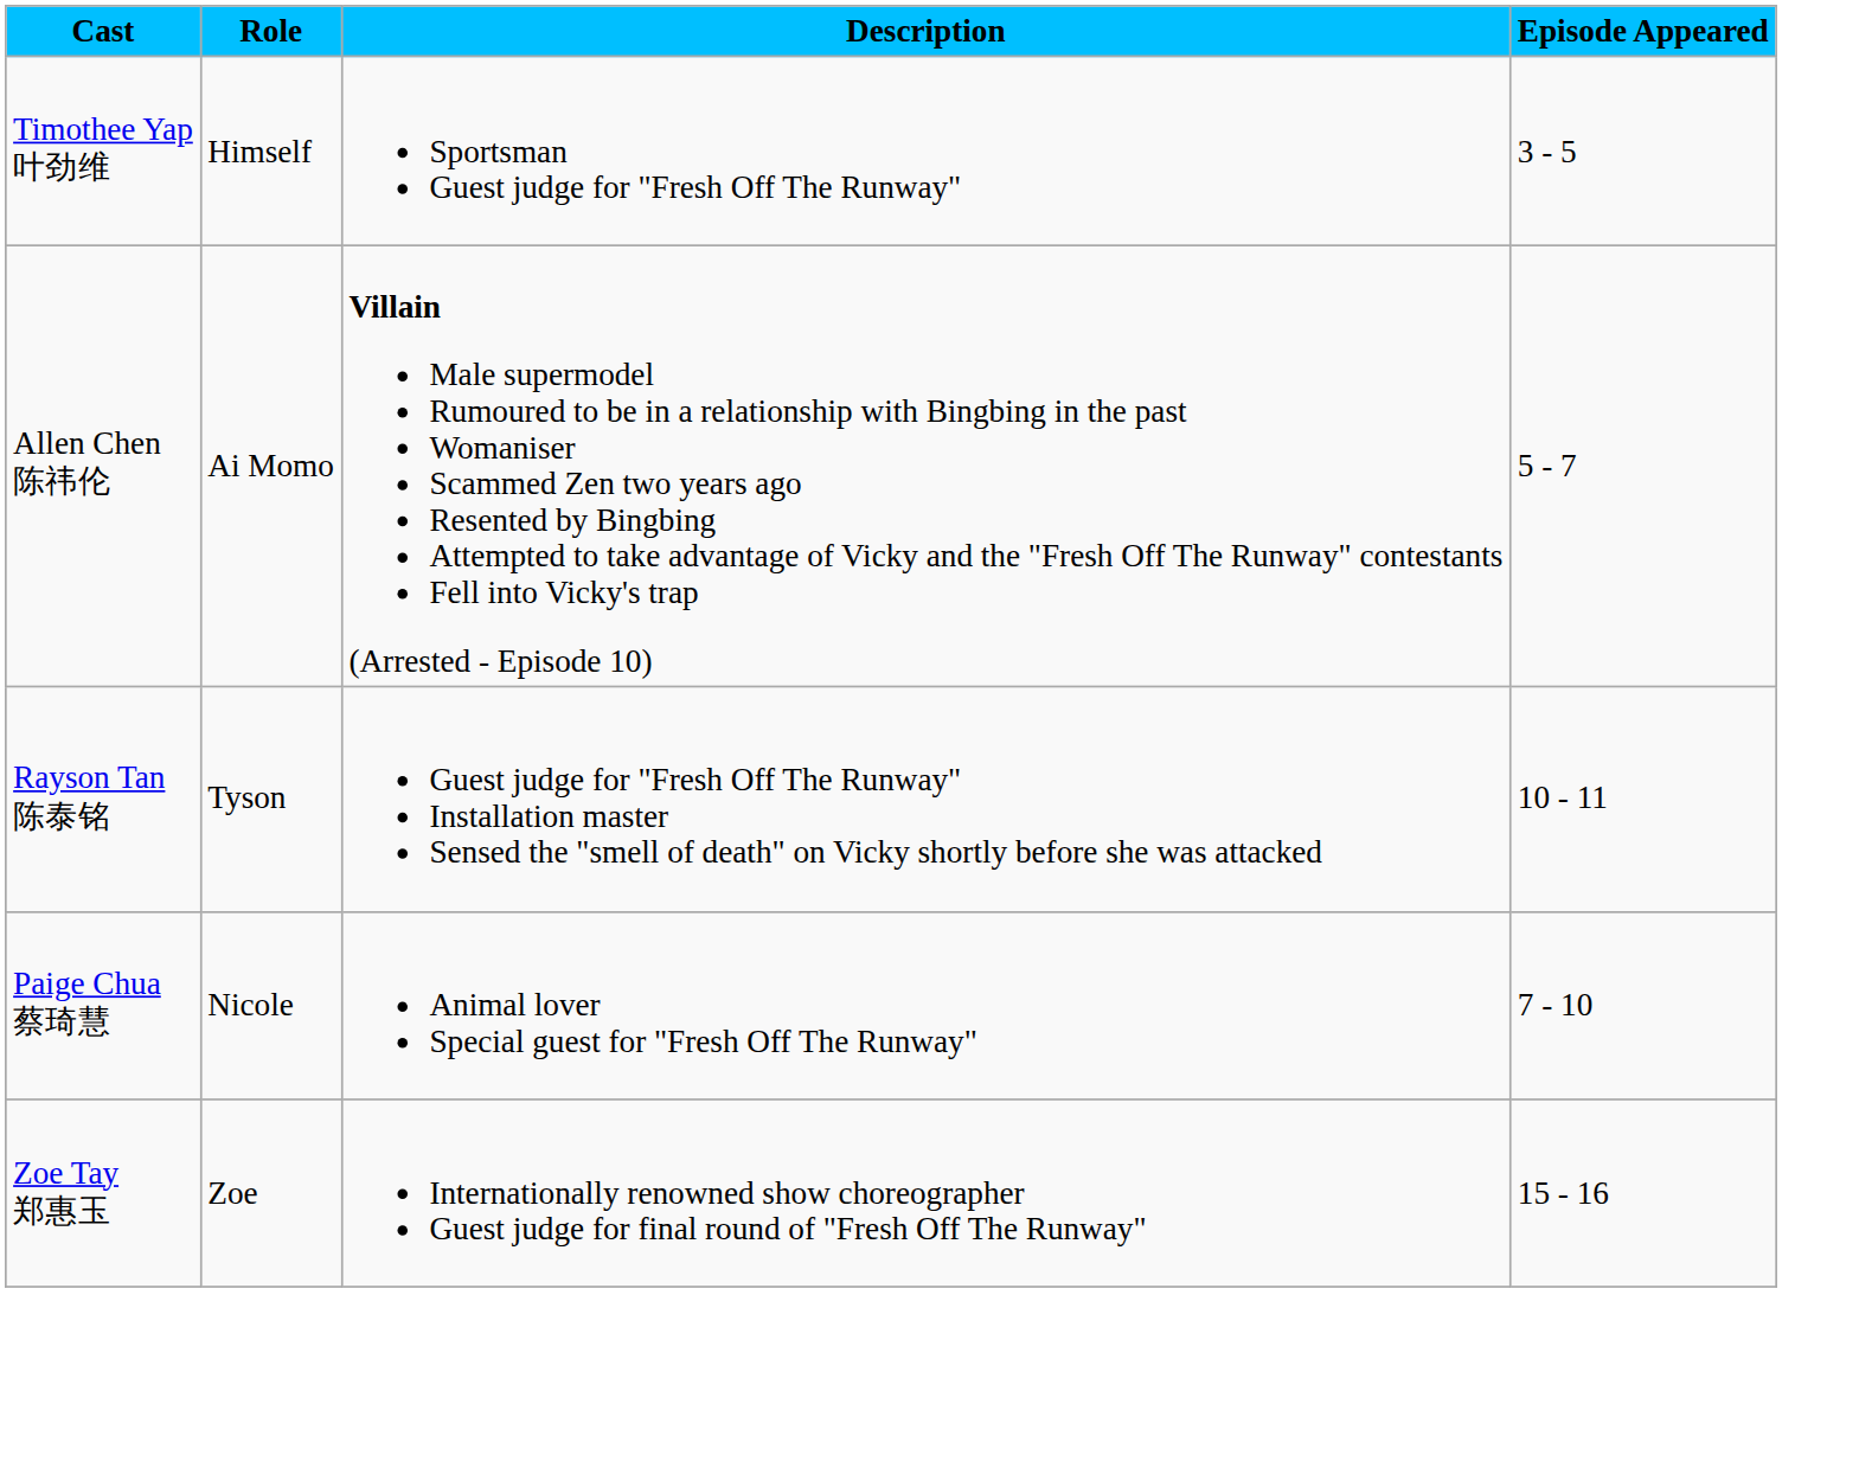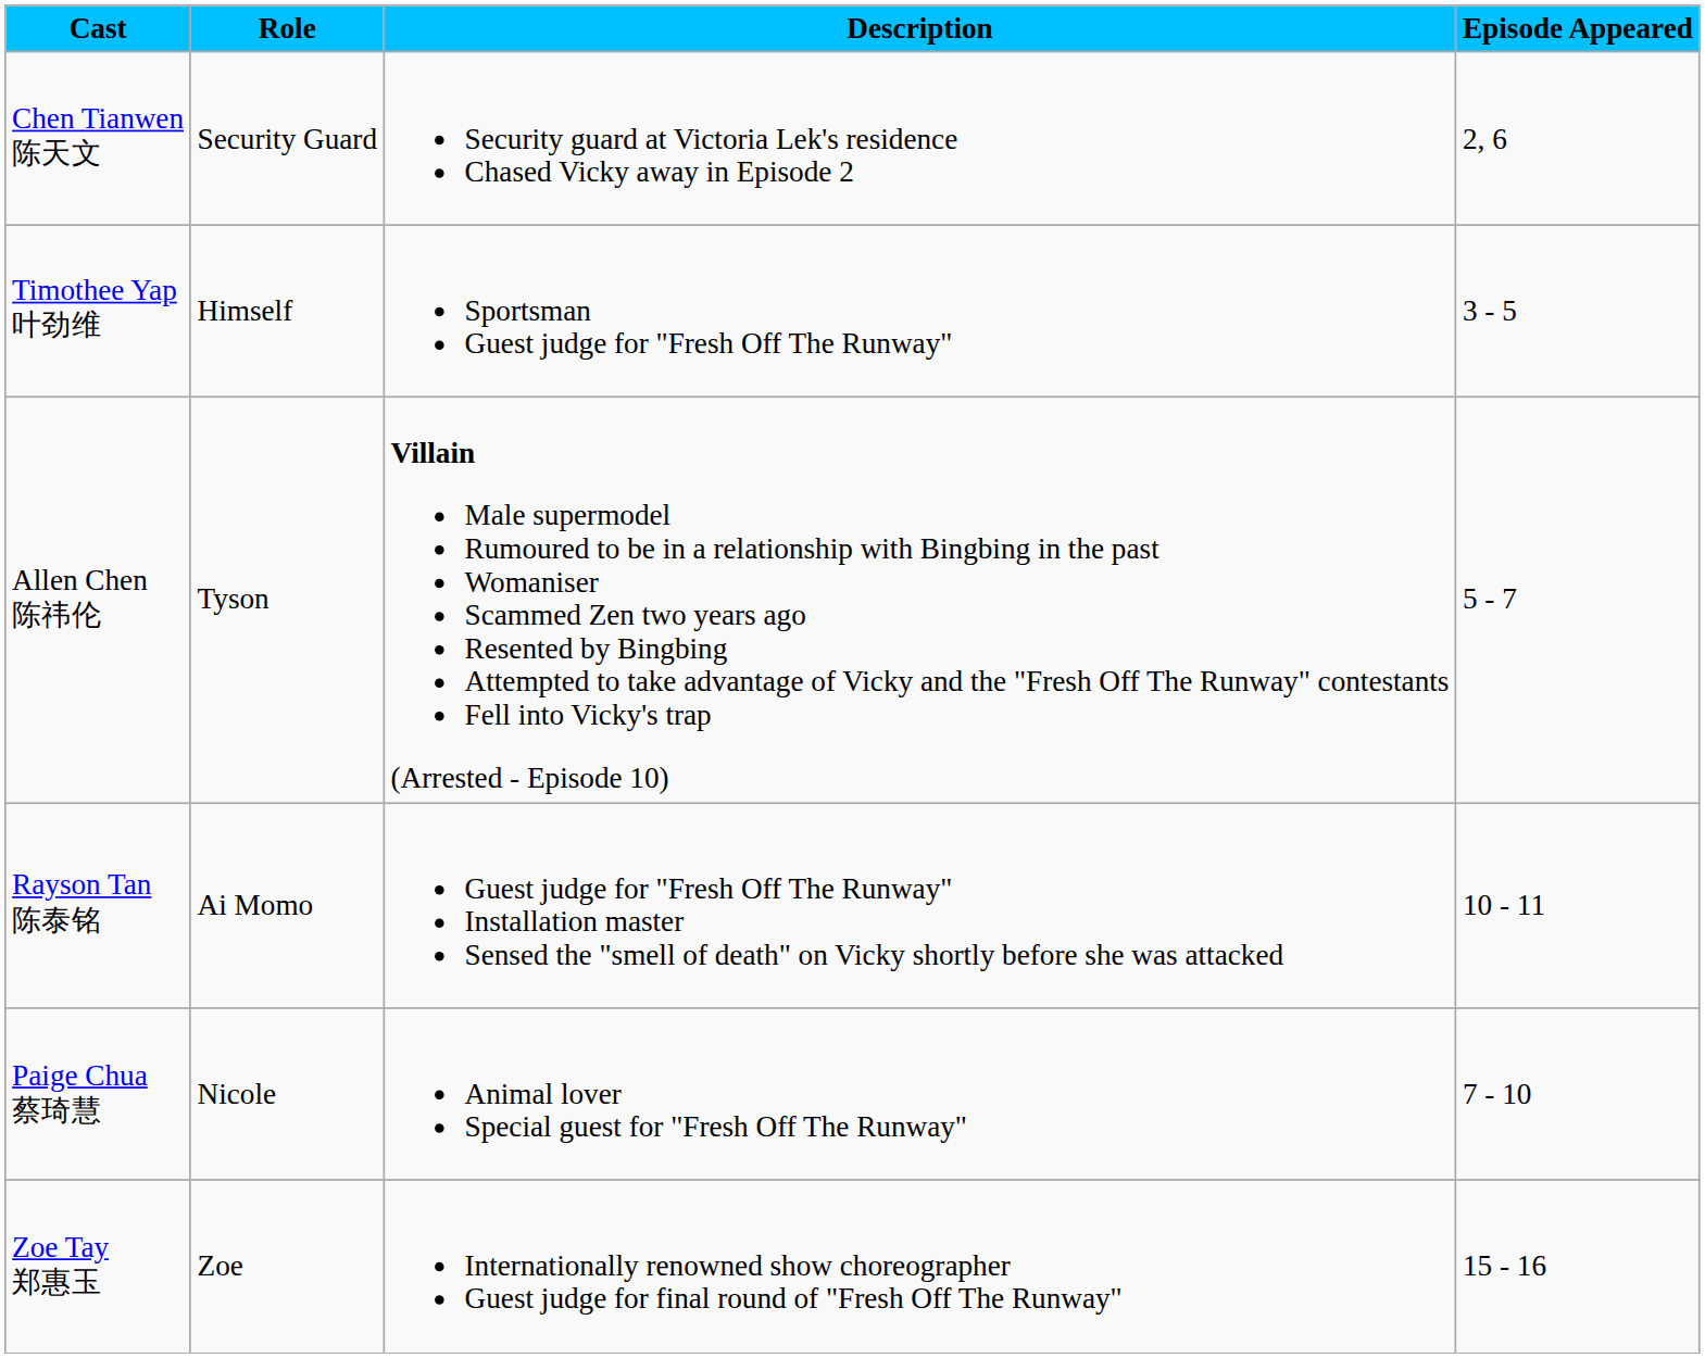+ row: Chen Tianwen 陈天文 | Security Guard | Security guard at Victoria Lek's residence Chased Vicky away in Episode 2 | 2, 6
Allen Chen 陈祎伦 | Role: Ai Momo -> Tyson
Rayson Tan 陈泰铭 | Role: Tyson -> Ai Momo
